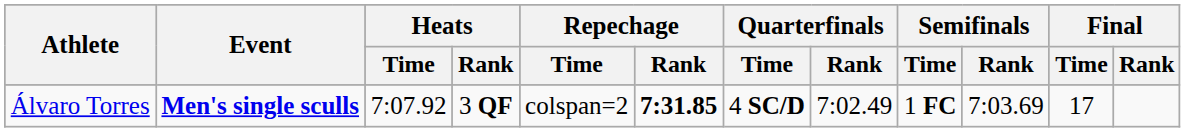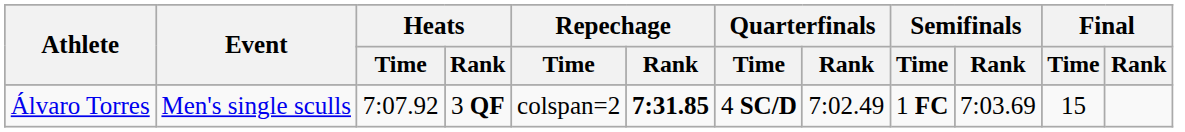Álvaro Torres | Event: bold -> normal
Álvaro Torres | Final / Time: 17 -> 15
